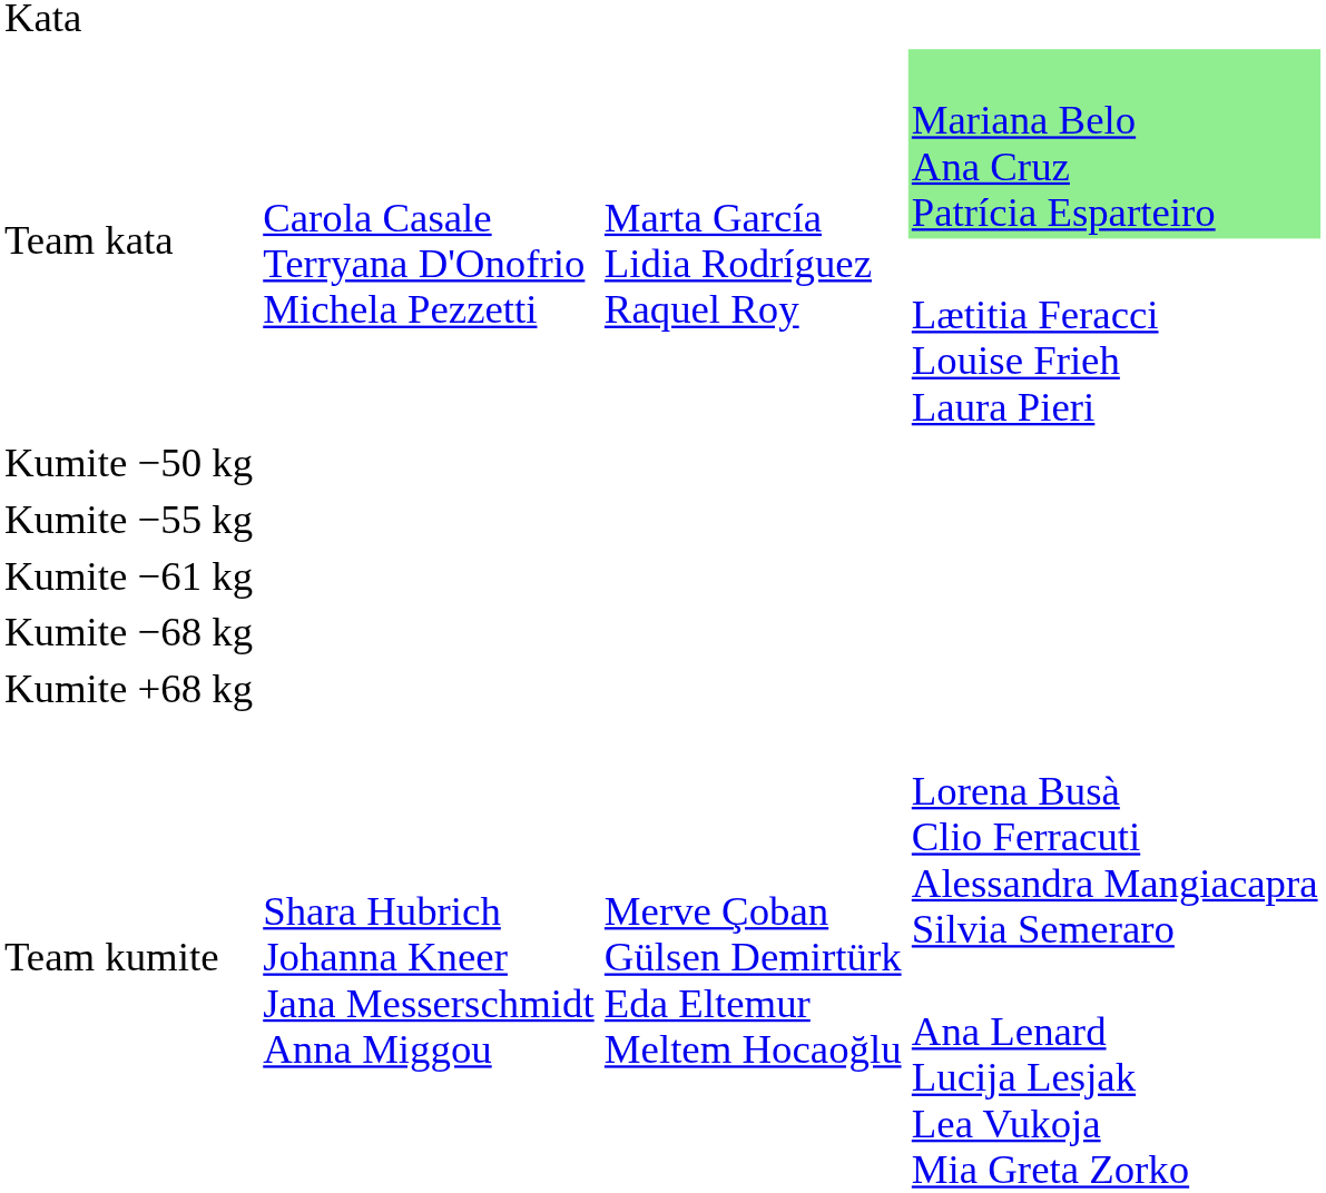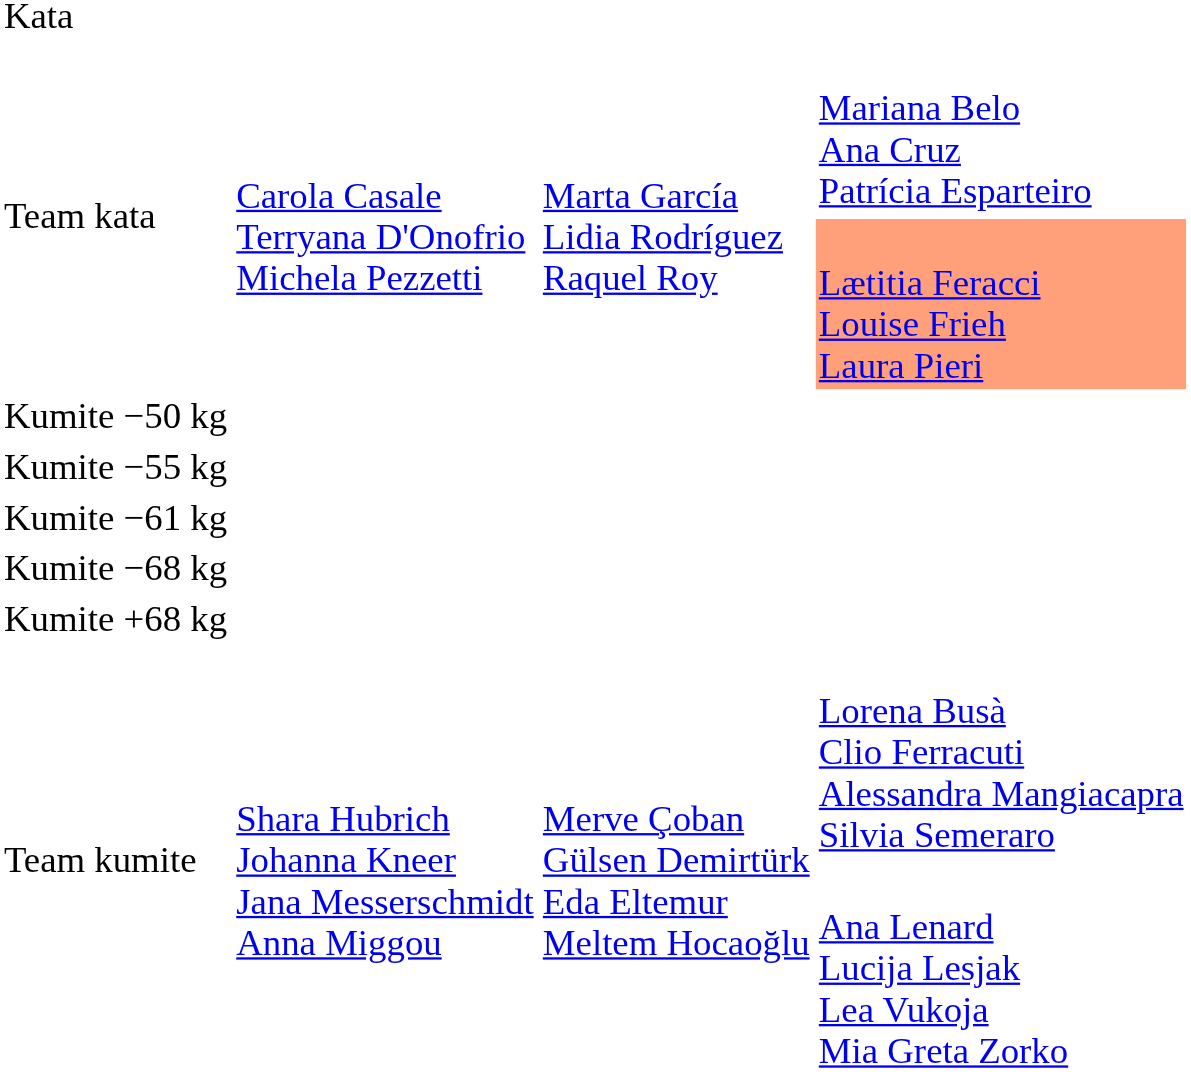Team kata / Mariana Belo Ana Cruz Patrícia Esparteiro | column 4: lightgreen background -> no background
Team kata / Lætitia Feracci Louise Frieh Laura Pieri | column 4: no background -> lightsalmon background
